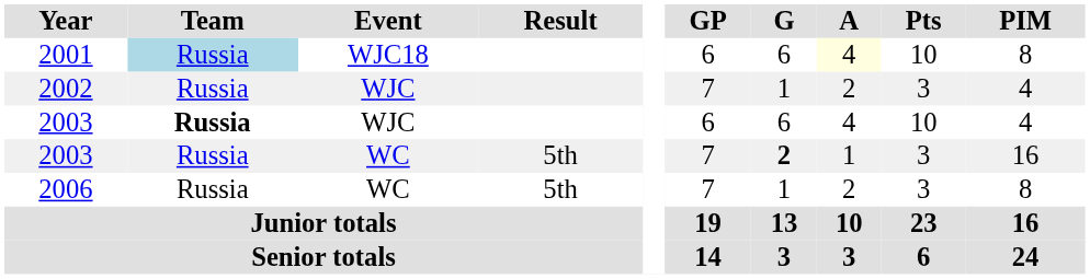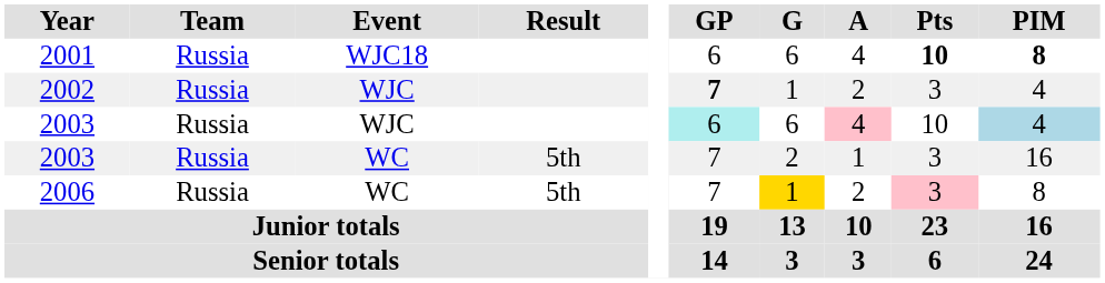2001 | Team: lightblue background -> no background
2001 | A: lightyellow background -> no background
2001 | Pts: normal -> bold
2001 | PIM: normal -> bold
2002 | GP: normal -> bold
2003 / WJC | Team: bold -> normal
2003 / WJC | GP: no background -> paleturquoise background
2003 / WJC | A: no background -> pink background
2003 / WJC | PIM: no background -> lightblue background
2003 / WC | G: bold -> normal
2006 | G: no background -> gold background
2006 | Pts: no background -> pink background
